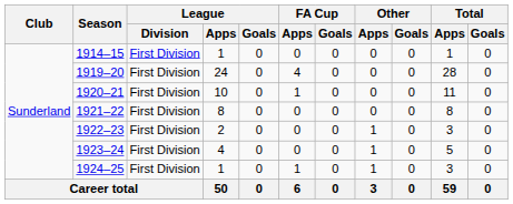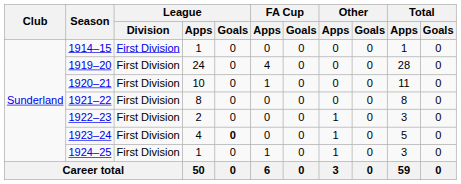1923–24 | League / Goals: normal -> bold
